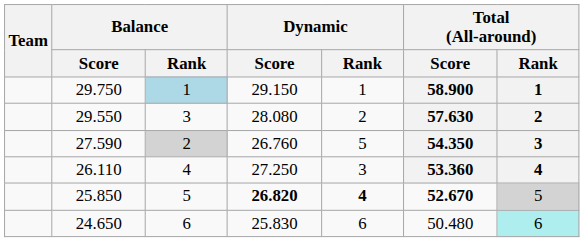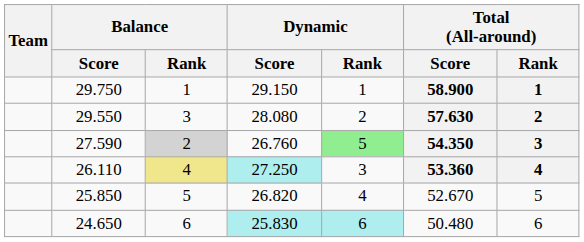29.750 | Balance / Rank: lightblue background -> no background
27.590 | Dynamic / Rank: no background -> lightgreen background
26.110 | Balance / Rank: no background -> khaki background
26.110 | Dynamic / Score: no background -> paleturquoise background
25.850 | Dynamic / Score: bold -> normal
25.850 | Dynamic / Rank: bold -> normal
25.850 | Total (All-around) / Score: bold -> normal
25.850 | Total (All-around) / Rank: lightgrey background -> no background
24.650 | Dynamic / Score: no background -> paleturquoise background
24.650 | Dynamic / Rank: no background -> paleturquoise background
24.650 | Total (All-around) / Rank: paleturquoise background -> no background
